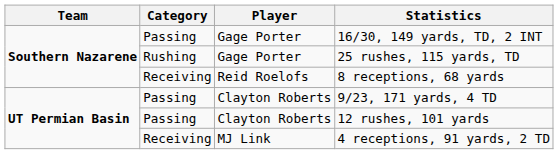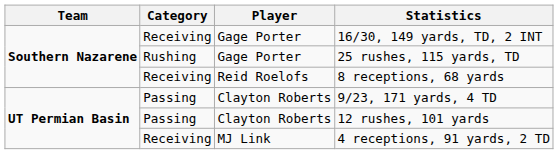16/30, 149 yards, TD, 2 INT | Category: Passing -> Receiving
